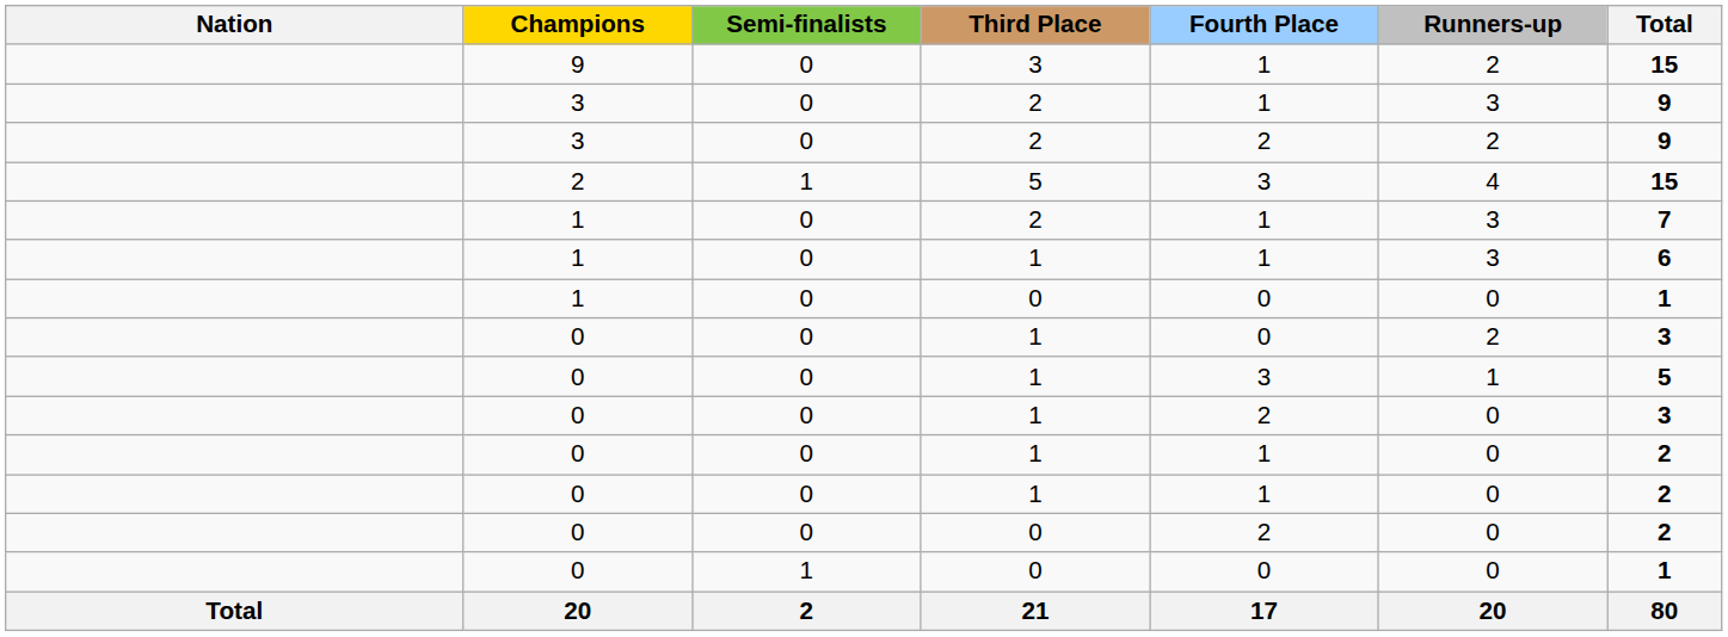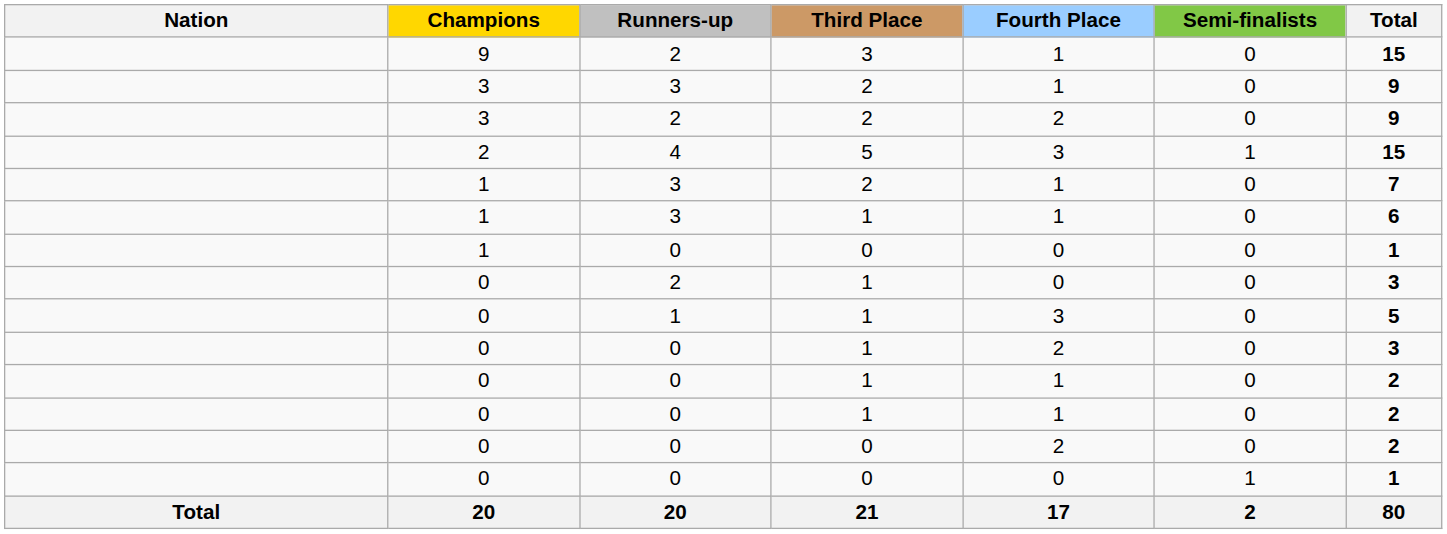columns swapped: Runners-up <-> Semi-finalists
